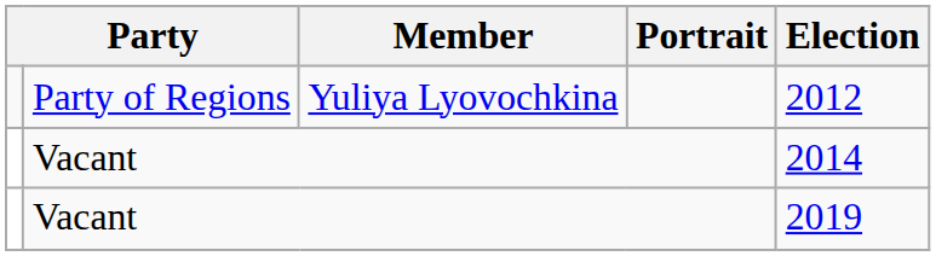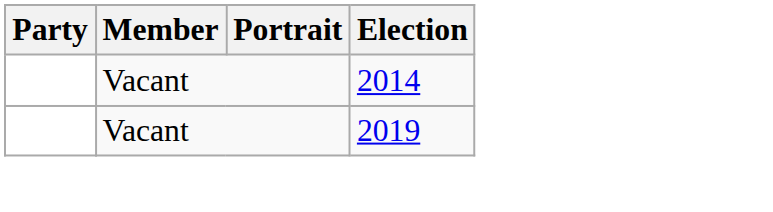- row: Party of Regions | Yuliya Lyovochkina | 2012
